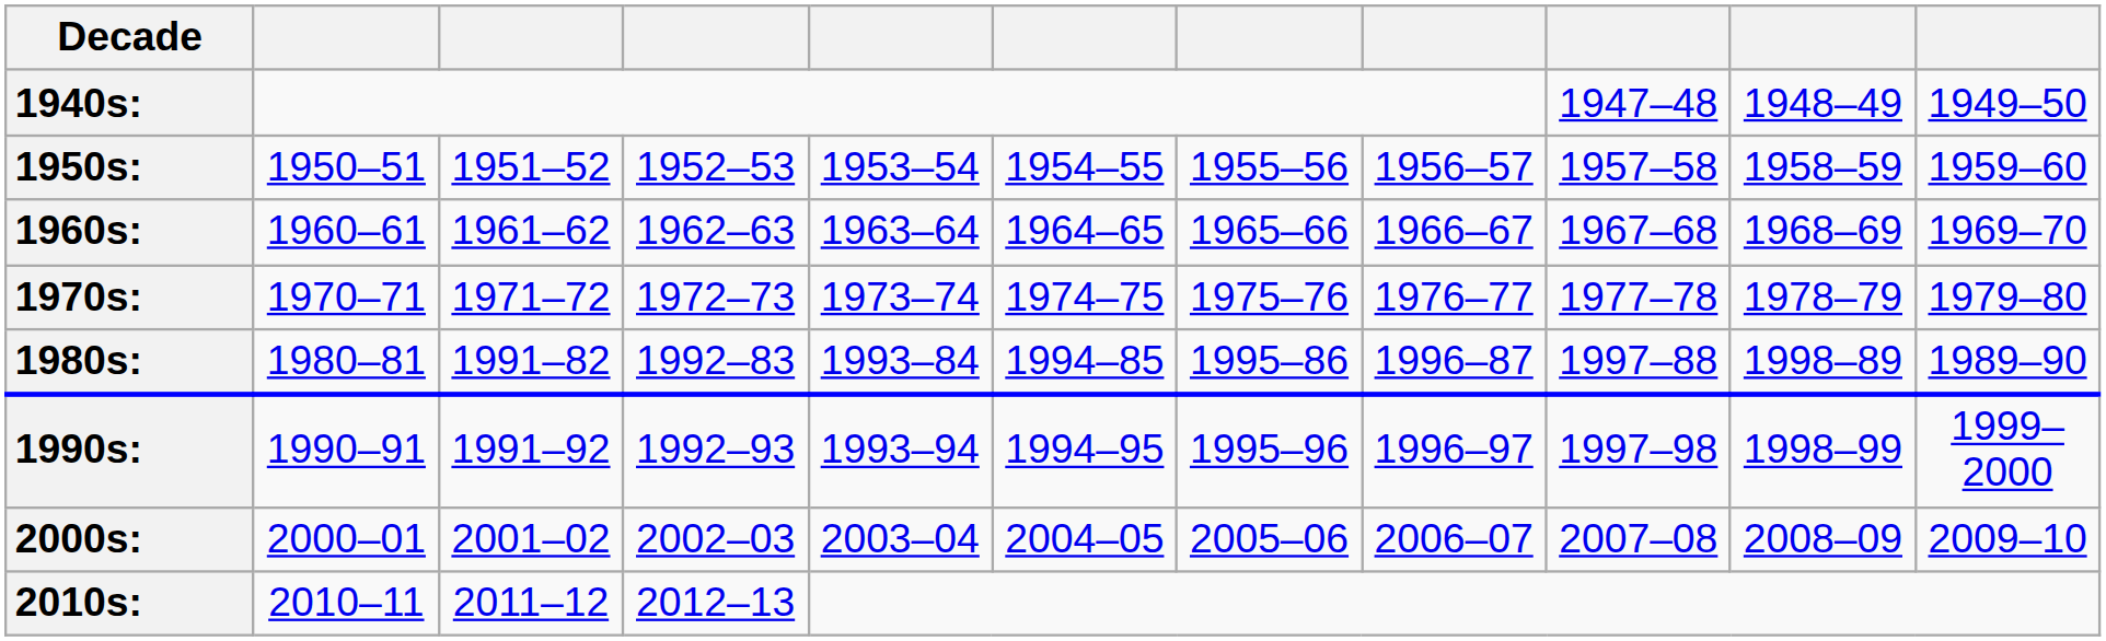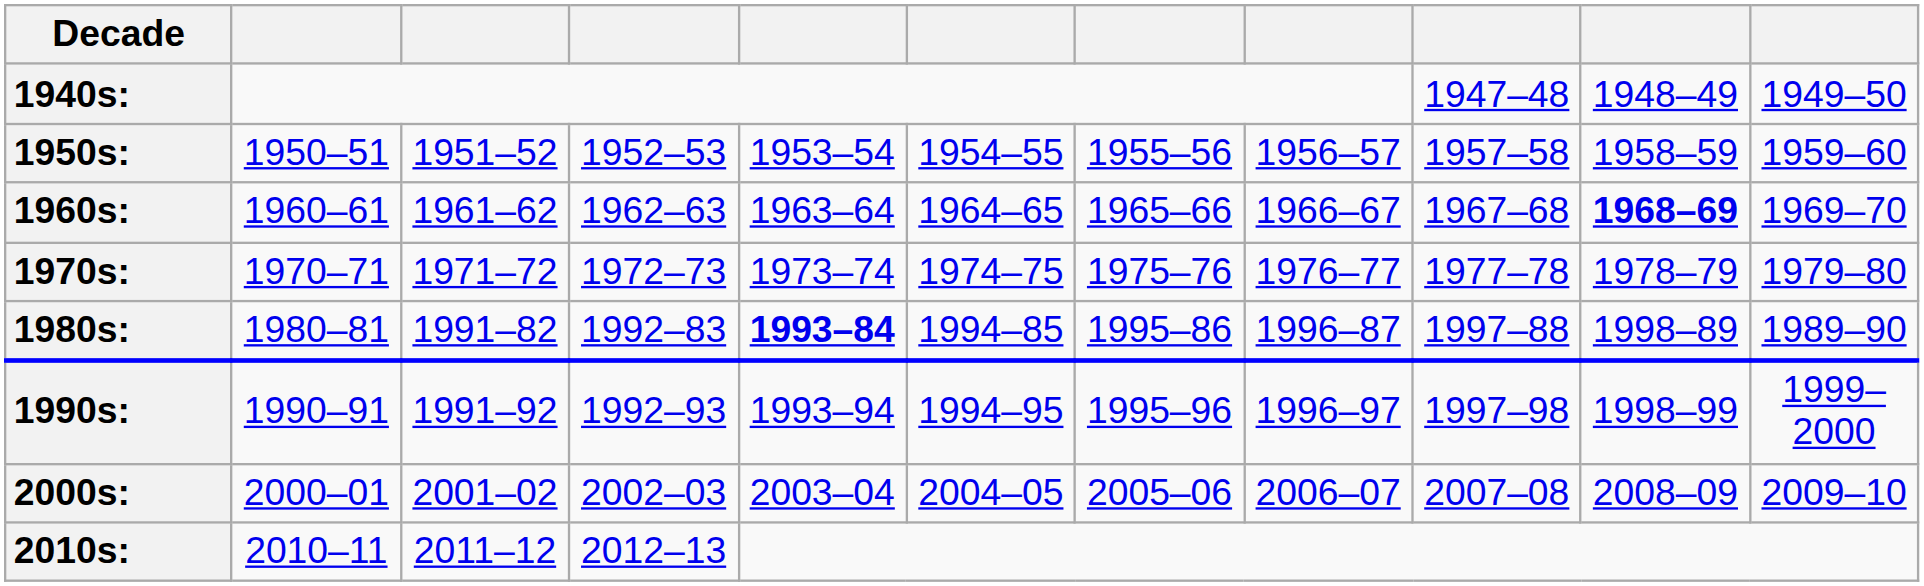1960s: | column 10: normal -> bold
1980s: | column 5: normal -> bold
